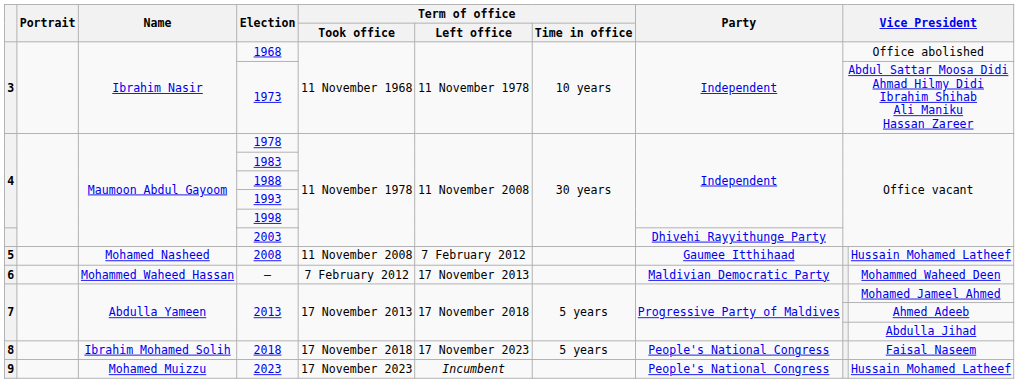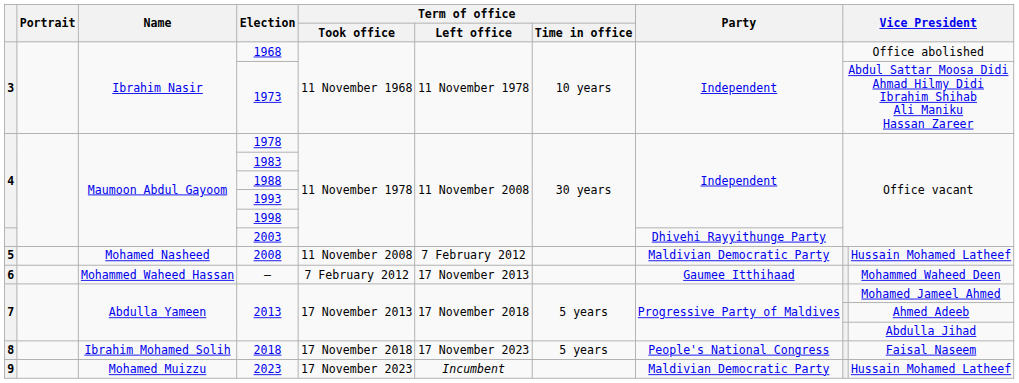2008 | Party: Gaumee Itthihaad -> Maldivian Democratic Party
— | Party: Maldivian Democratic Party -> Gaumee Itthihaad
2023 | Party: People's National Congress -> Maldivian Democratic Party
